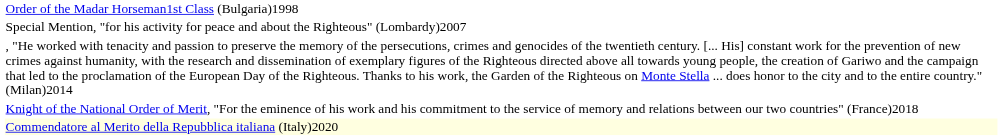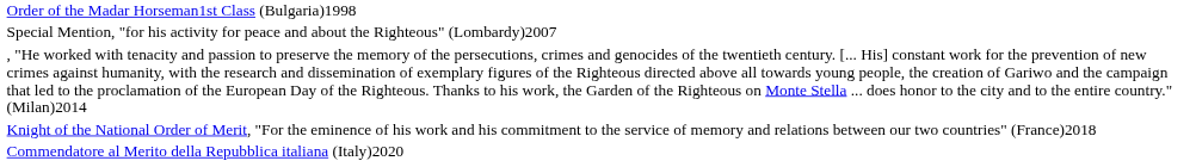Commendatore al Merito della Repubblica italiana (Italy)2020 | column 1: lightyellow background -> no background
